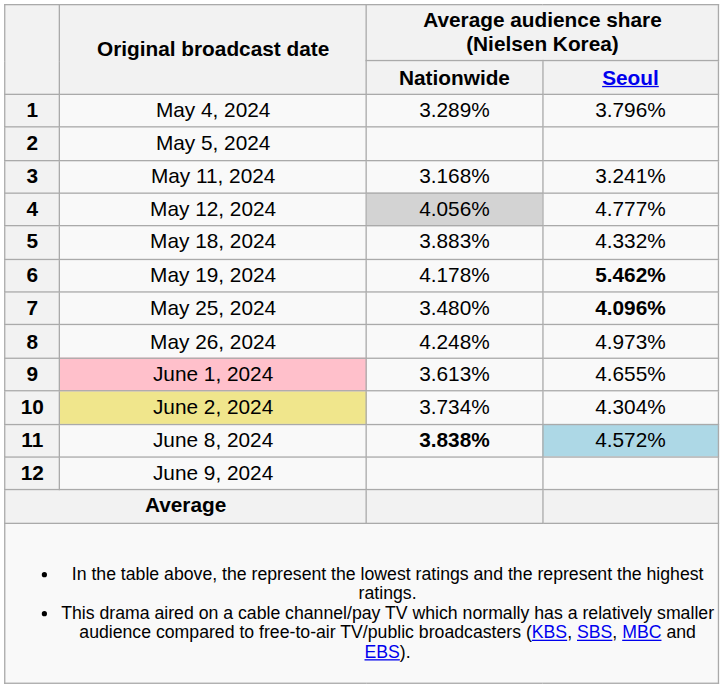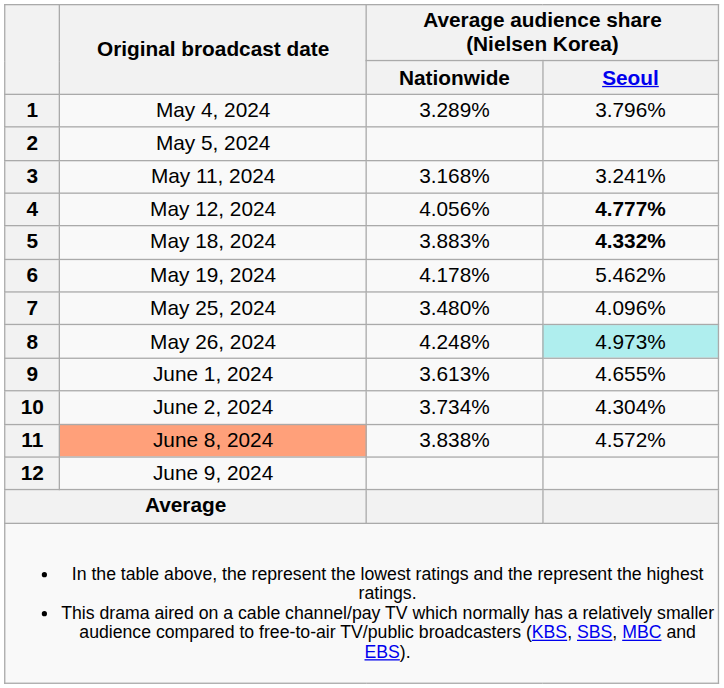4 | Average audience share (Nielsen Korea) / Nationwide: lightgrey background -> no background
4 | Average audience share (Nielsen Korea) / Seoul: normal -> bold
5 | Average audience share (Nielsen Korea) / Seoul: normal -> bold
6 | Average audience share (Nielsen Korea) / Seoul: bold -> normal
7 | Average audience share (Nielsen Korea) / Seoul: bold -> normal
8 | Average audience share (Nielsen Korea) / Seoul: no background -> paleturquoise background
9 | Original broadcast date: pink background -> no background
10 | Original broadcast date: khaki background -> no background
11 | Original broadcast date: no background -> lightsalmon background
11 | Average audience share (Nielsen Korea) / Nationwide: bold -> normal
11 | Average audience share (Nielsen Korea) / Seoul: lightblue background -> no background
